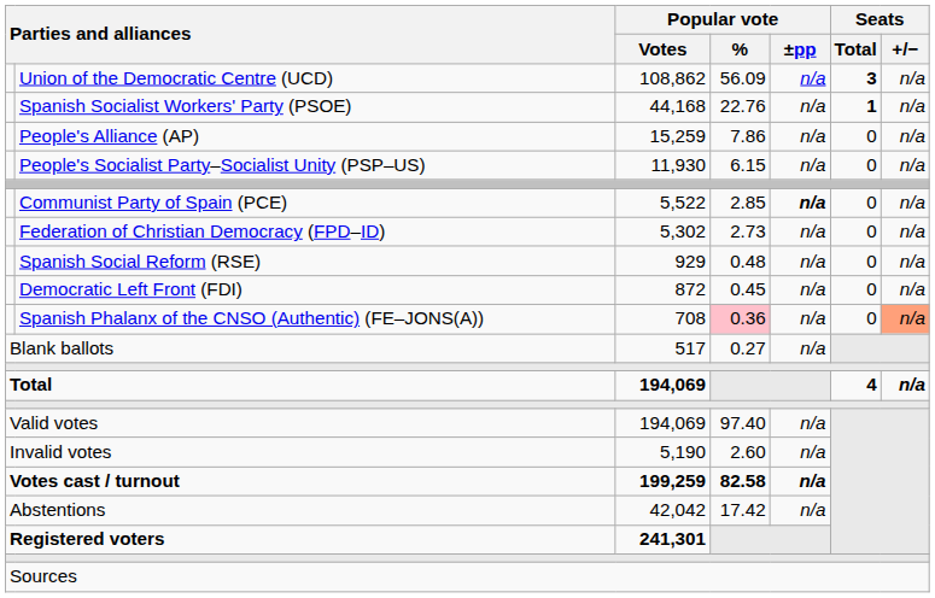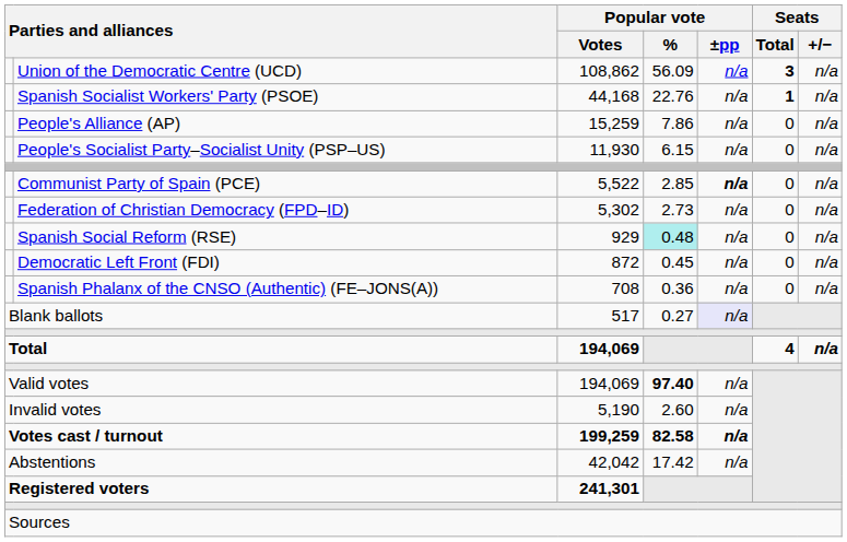Spanish Social Reform (RSE) | Popular vote / %: no background -> paleturquoise background
Spanish Phalanx of the CNSO (Authentic) (FE–JONS(A)) | Popular vote / %: pink background -> no background
Spanish Phalanx of the CNSO (Authentic) (FE–JONS(A)) | Seats / +/−: lightsalmon background -> no background
Blank ballots | Popular vote / ±pp: no background -> lavender background
Valid votes | Popular vote / %: normal -> bold
